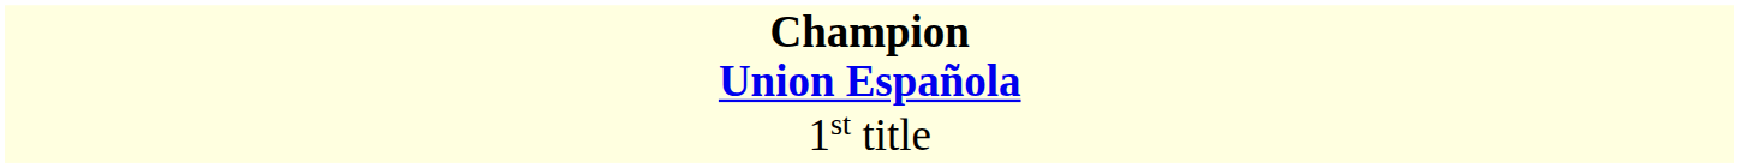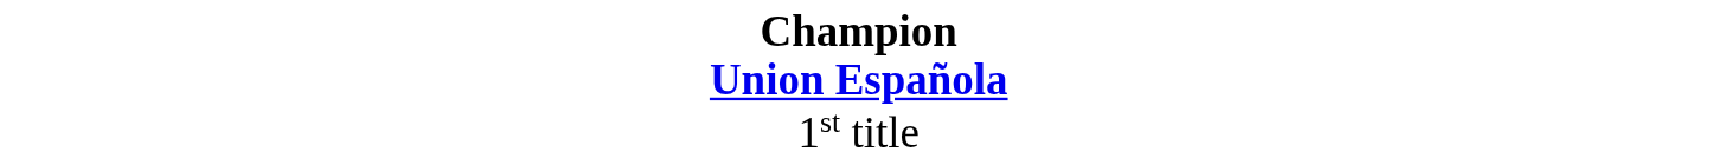row 1 | column 1: lightyellow background -> no background
